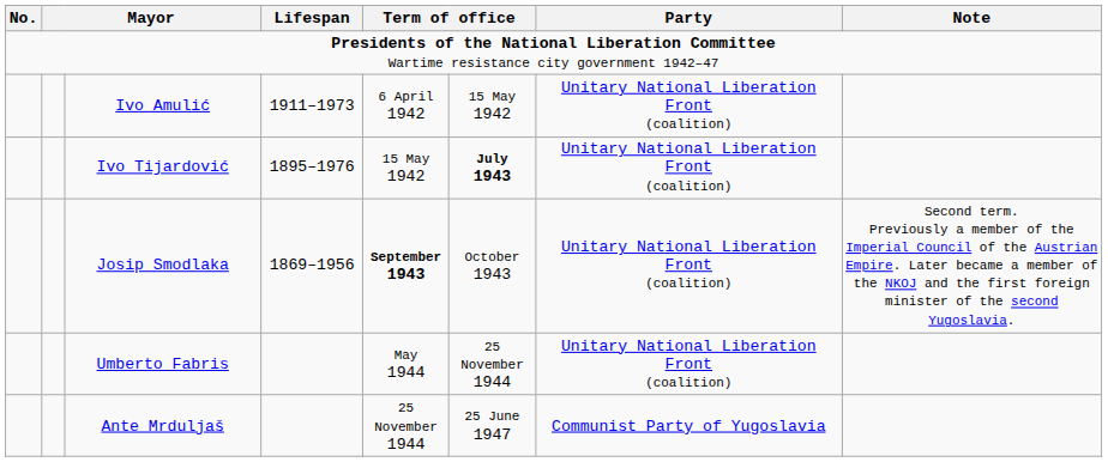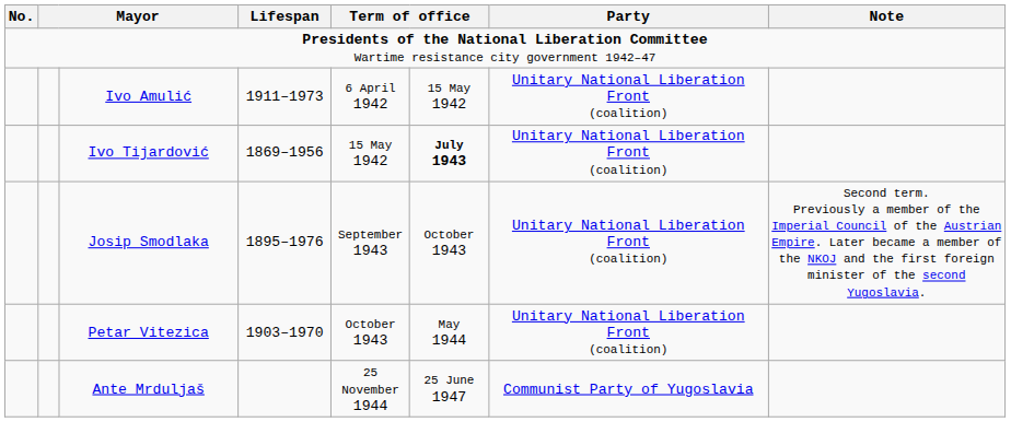Ivo Tijardović | Lifespan: 1895–1976 -> 1869–1956
Josip Smodlaka | Lifespan: 1869–1956 -> 1895–1976
Josip Smodlaka | column 5: bold -> normal
+ row: Petar Vitezica | 1903–1970 | October 1943 | May 1944 | Unitary National Liberation Front (coalition)
- row: Umberto Fabris | May 1944 | 25 November 1944 | Unitary National Liberation Front (coalition)
